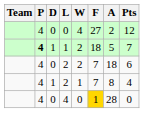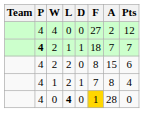columns swapped: W <-> D
row 3 | A: 5 -> 7
row 4 | F: 7 -> 8
row 4 | A: 18 -> 15
row 6 | L: normal -> bold
